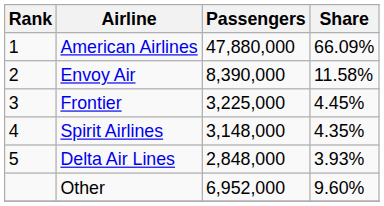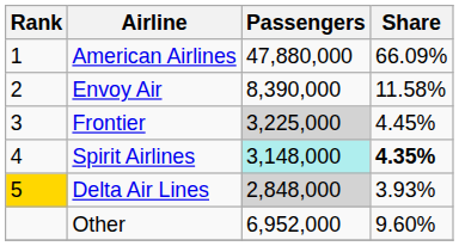Frontier | Passengers: no background -> lightgrey background
Spirit Airlines | Passengers: no background -> paleturquoise background
Spirit Airlines | Share: normal -> bold
Delta Air Lines | Rank: no background -> gold background
Delta Air Lines | Passengers: no background -> lightgrey background
